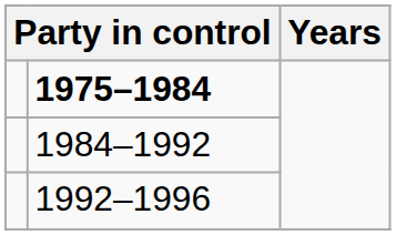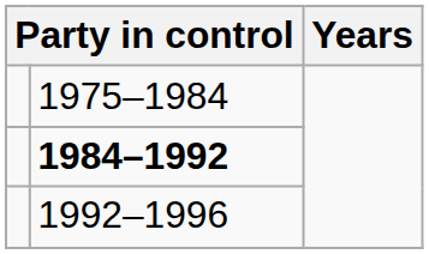1975–1984 | column 2: bold -> normal
1984–1992 | column 2: normal -> bold
